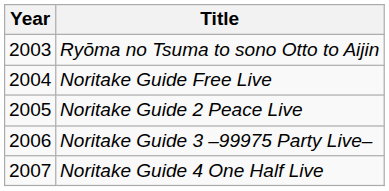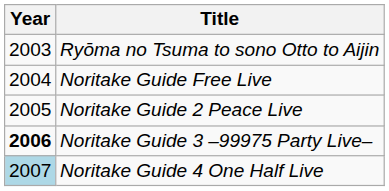Noritake Guide 3 –99975 Party Live– | Year: normal -> bold
Noritake Guide 4 One Half Live | Year: no background -> lightblue background
